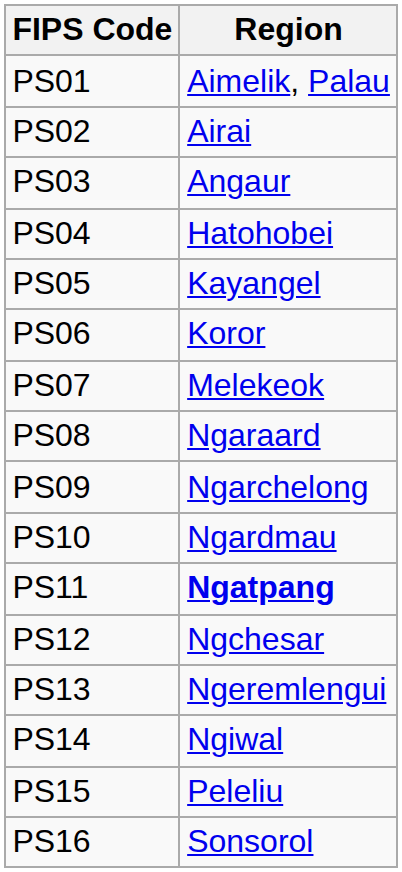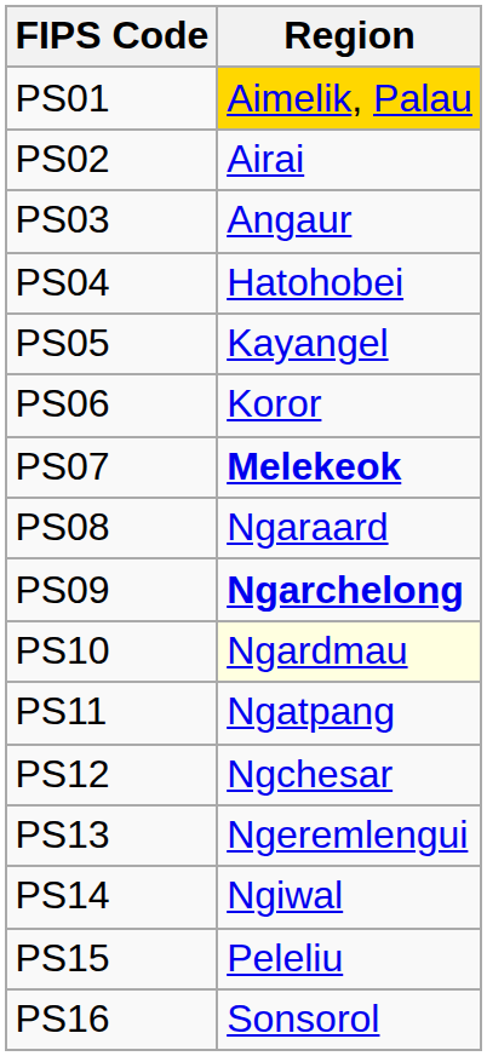PS01 | Region: no background -> gold background
PS07 | Region: normal -> bold
PS09 | Region: normal -> bold
PS10 | Region: no background -> lightyellow background
PS11 | Region: bold -> normal
